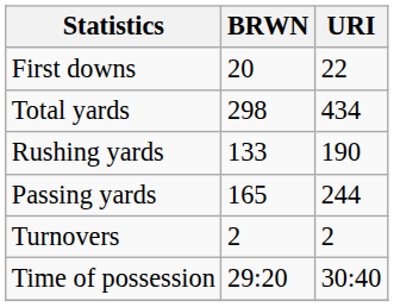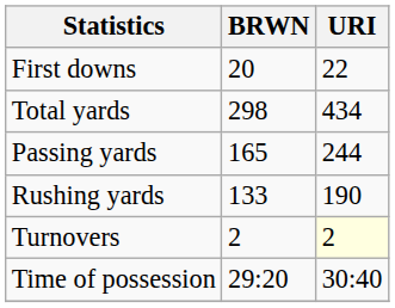rows swapped: Rushing yards <-> Passing yards
Turnovers | URI: no background -> lightyellow background
